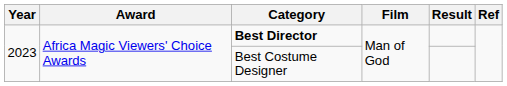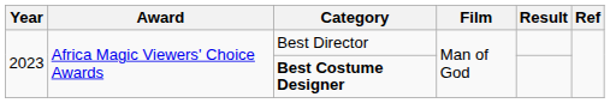Best Director | Category: bold -> normal
Best Costume Designer | Category: normal -> bold
